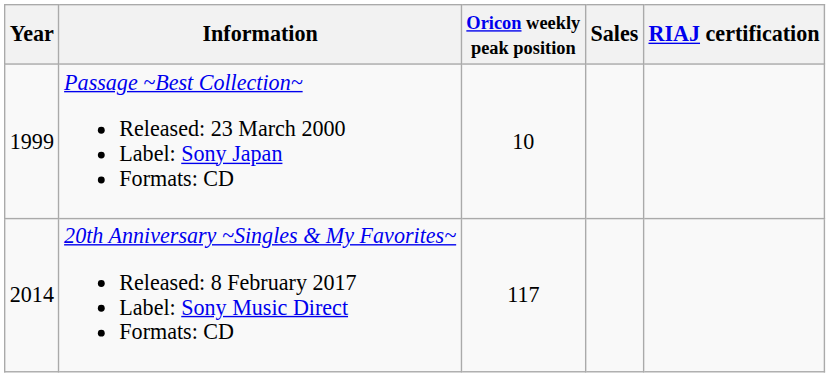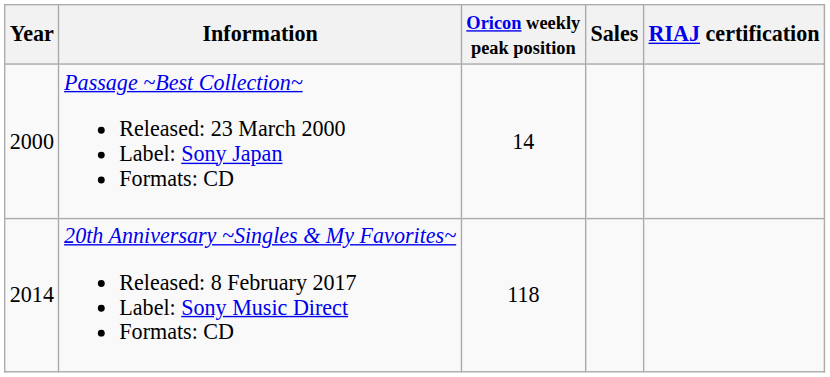row 2 | Year: 1999 -> 2000
row 2 | Oricon weekly peak position: 10 -> 14
row 3 | Oricon weekly peak position: 117 -> 118
